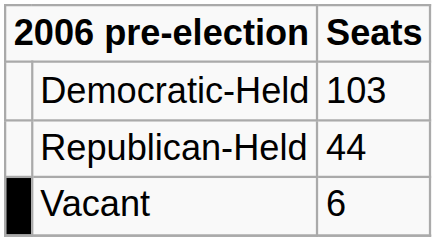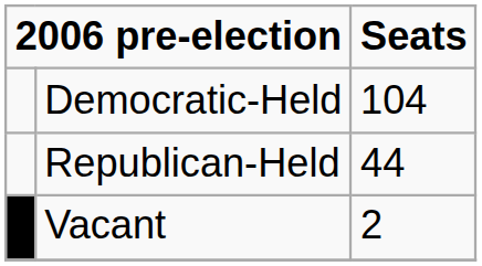Democratic-Held | column 3: 103 -> 104
Vacant | column 3: 6 -> 2
